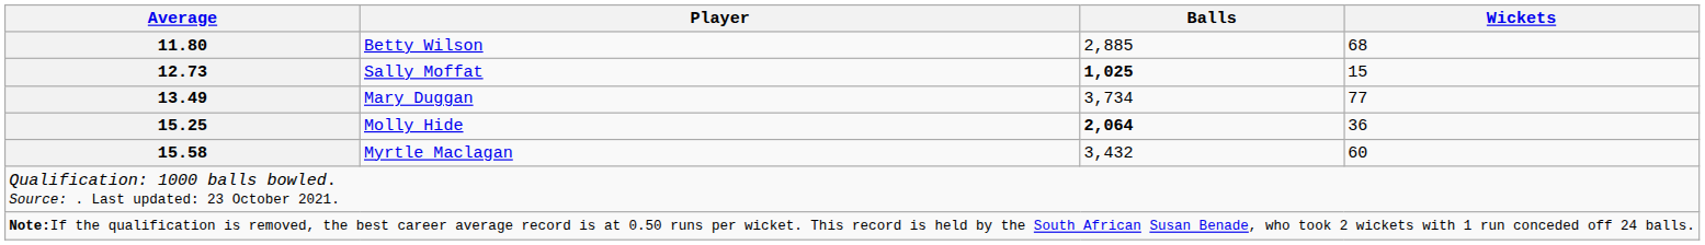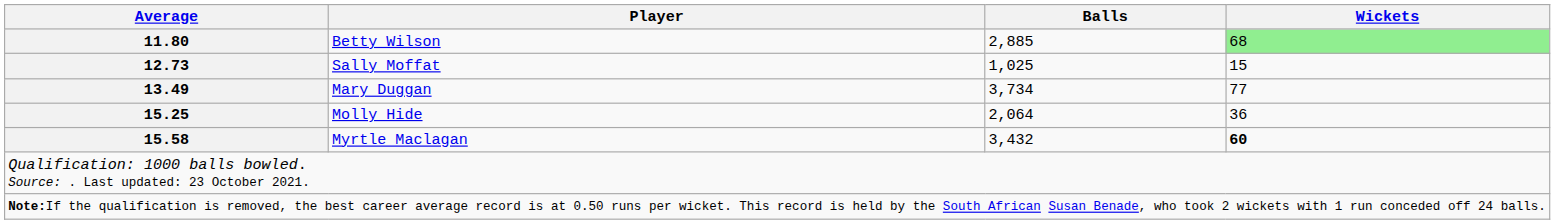Betty Wilson | Wickets: no background -> lightgreen background
Sally Moffat | Balls: bold -> normal
Molly Hide | Balls: bold -> normal
Myrtle Maclagan | Wickets: normal -> bold
